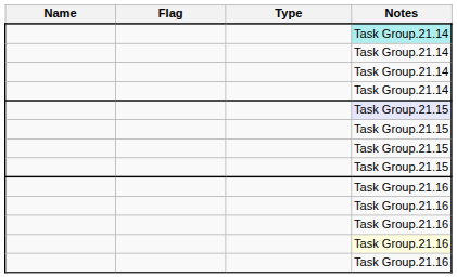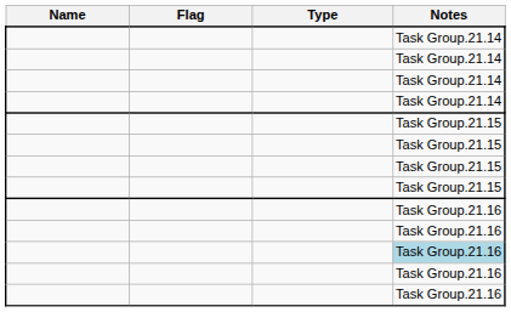row 2 | Notes: paleturquoise background -> no background
row 6 | Notes: lavender background -> no background
row 12 | Notes: no background -> lightblue background
row 13 | Notes: lightyellow background -> no background
